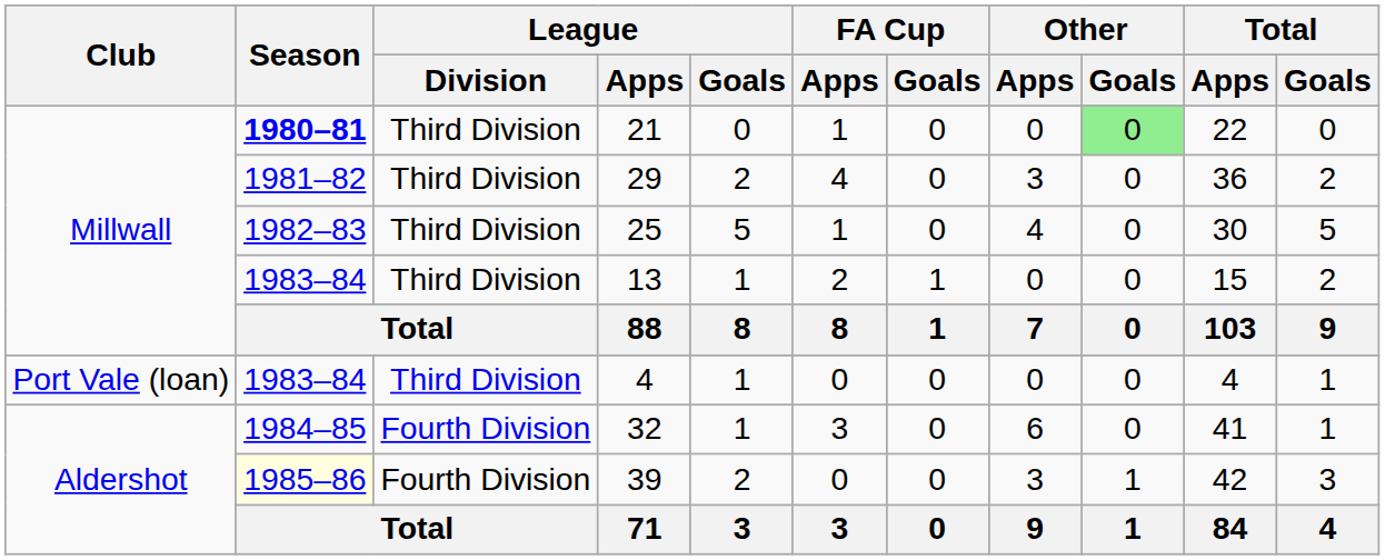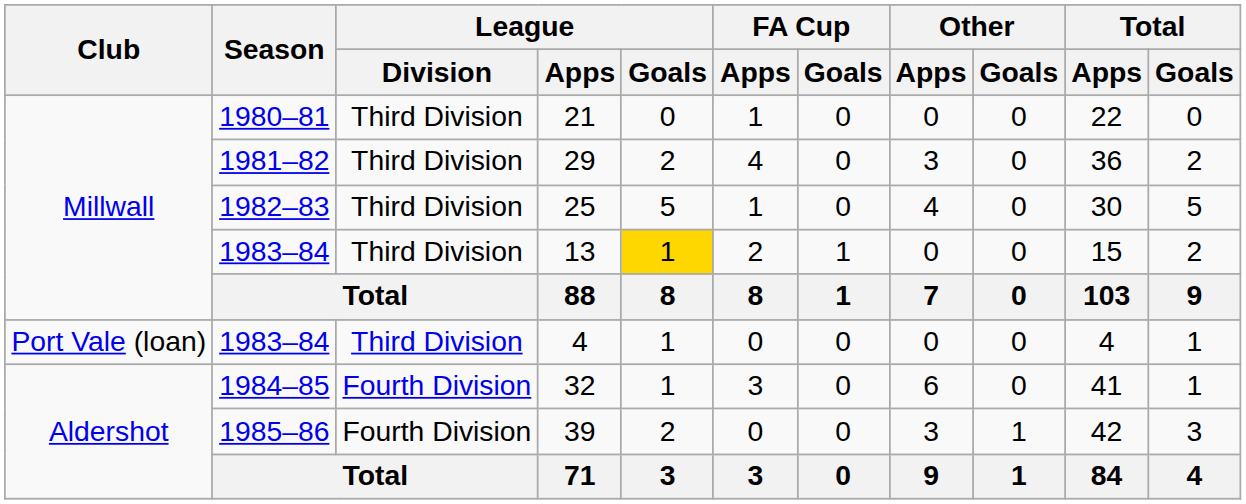21 | Season: bold -> normal
21 | Other / Goals: lightgreen background -> no background
13 | League / Goals: no background -> gold background
39 | Season: lightyellow background -> no background
